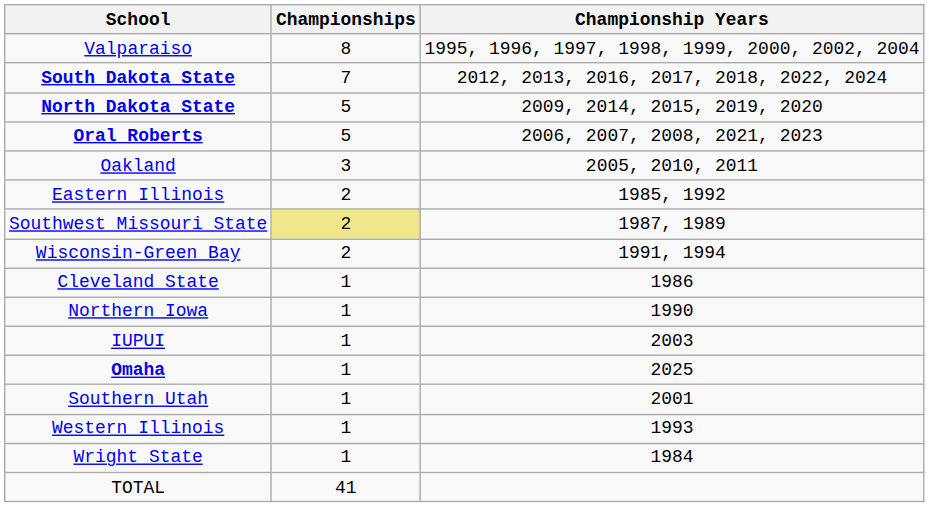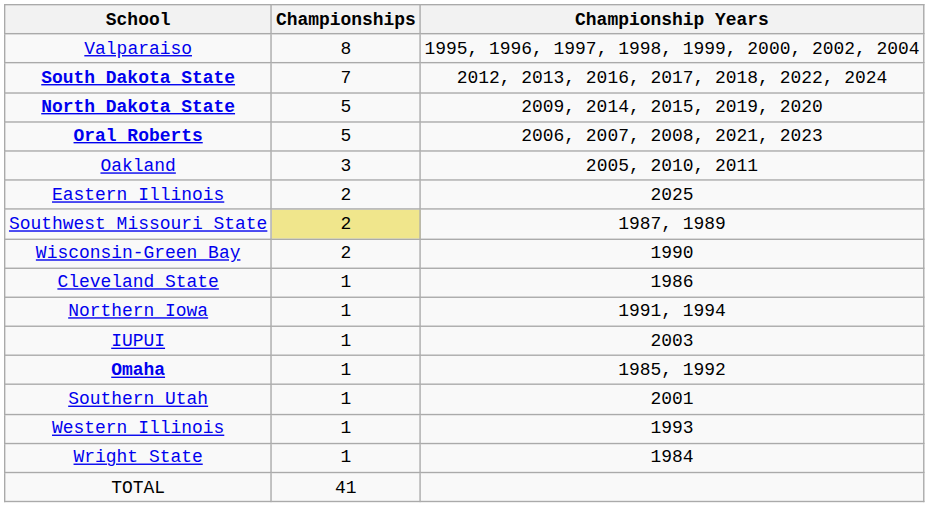Eastern Illinois | Championship Years: 1985, 1992 -> 2025
Wisconsin-Green Bay | Championship Years: 1991, 1994 -> 1990
Northern Iowa | Championship Years: 1990 -> 1991, 1994
Omaha | Championship Years: 2025 -> 1985, 1992
